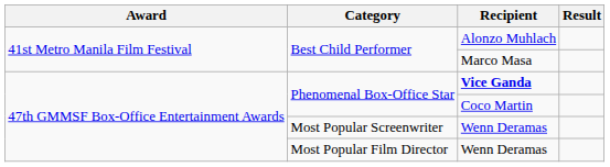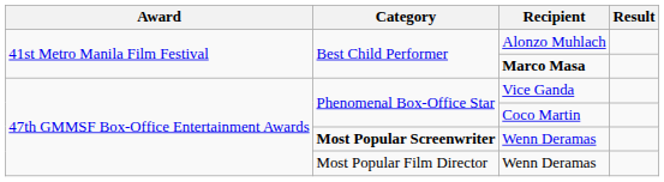Marco Masa | Recipient: normal -> bold
Vice Ganda | Recipient: bold -> normal
Most Popular Screenwriter / Wenn Deramas | Category: normal -> bold
